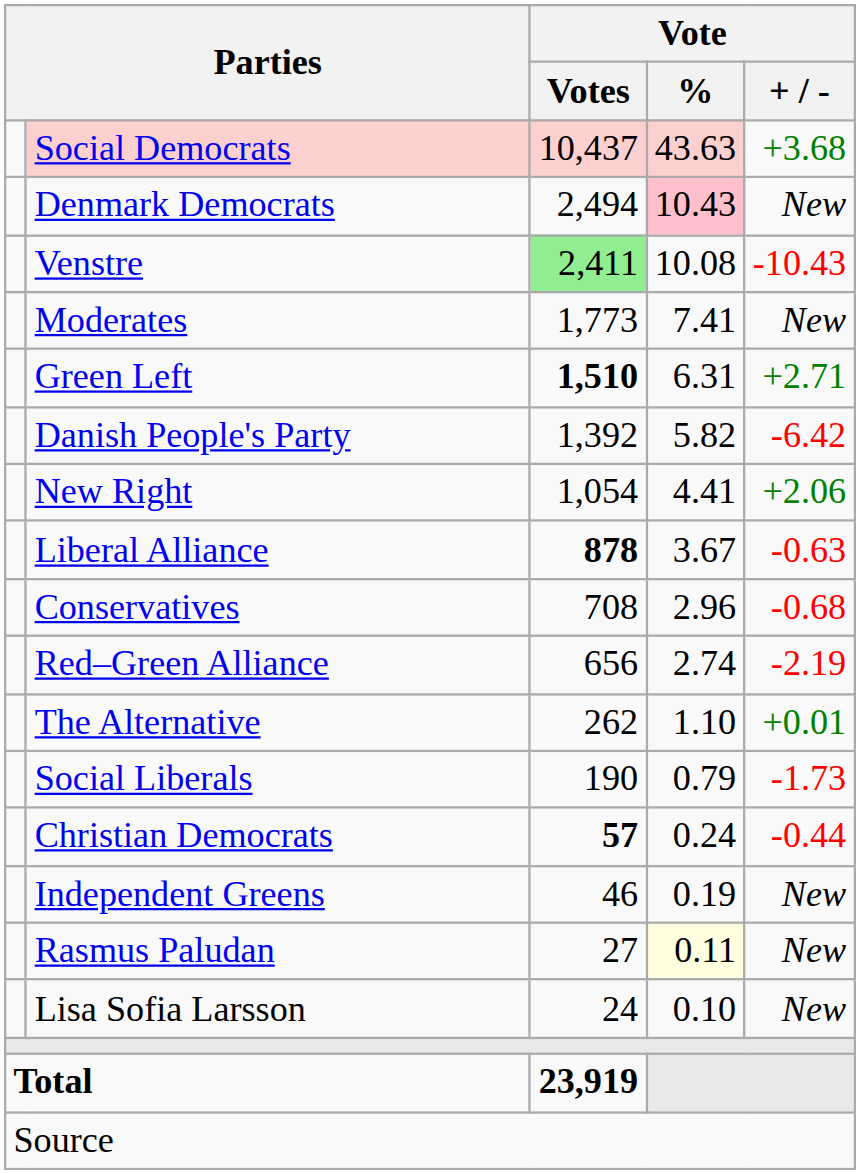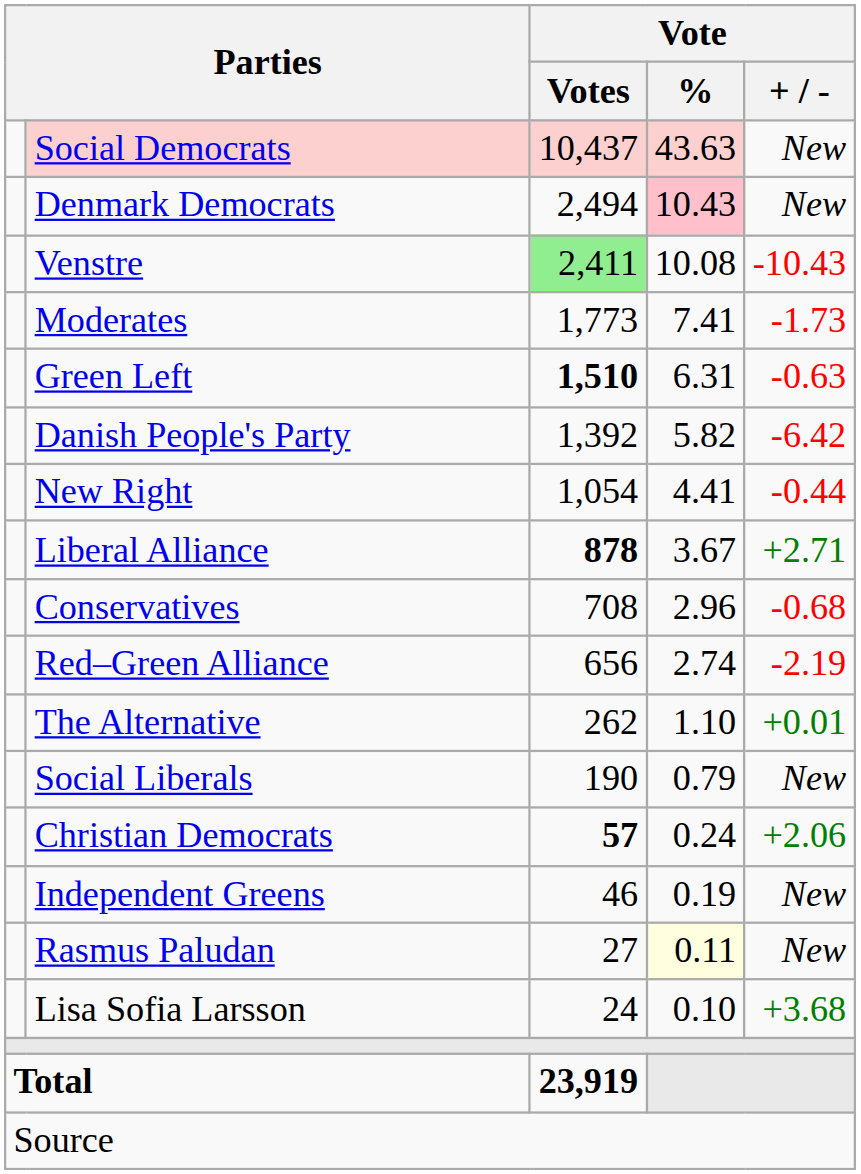Social Democrats | Vote / + / -: +3.68 -> New
Moderates | Vote / + / -: New -> -1.73
Green Left | Vote / + / -: +2.71 -> -0.63
New Right | Vote / + / -: +2.06 -> -0.44
Liberal Alliance | Vote / + / -: -0.63 -> +2.71
Social Liberals | Vote / + / -: -1.73 -> New
Christian Democrats | Vote / + / -: -0.44 -> +2.06
Lisa Sofia Larsson | Vote / + / -: New -> +3.68
